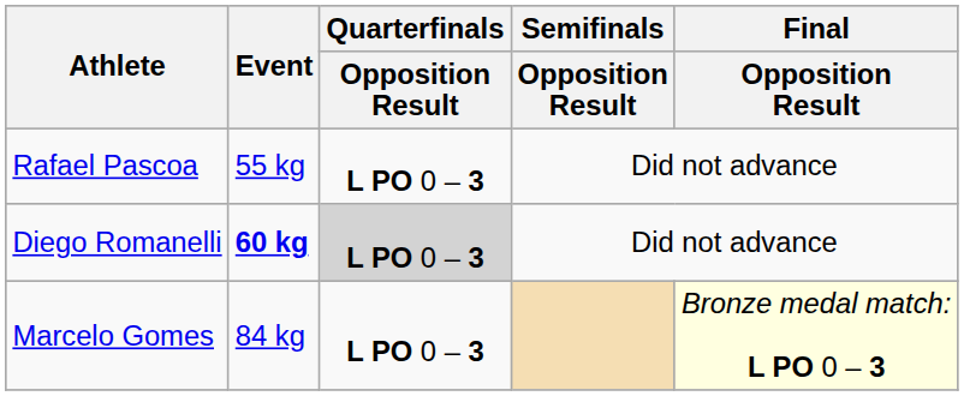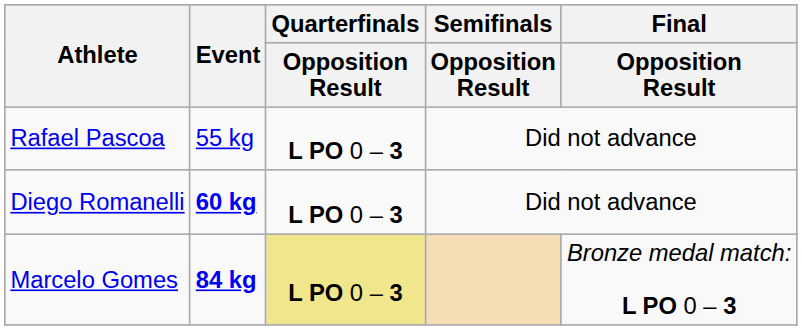Diego Romanelli | Quarterfinals / Opposition Result: lightgrey background -> no background
Marcelo Gomes | Event: normal -> bold
Marcelo Gomes | Quarterfinals / Opposition Result: no background -> khaki background
Marcelo Gomes | Final / Opposition Result: lightyellow background -> no background
